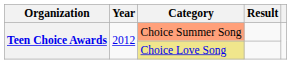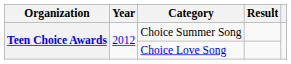Choice Summer Song | Category: lightsalmon background -> no background
Choice Love Song | Category: khaki background -> no background
